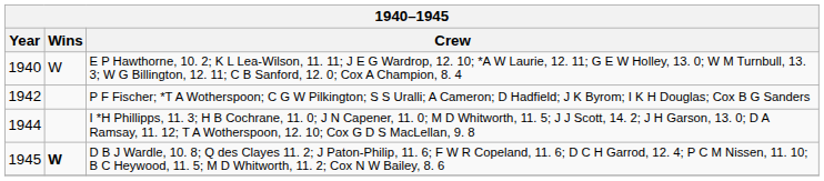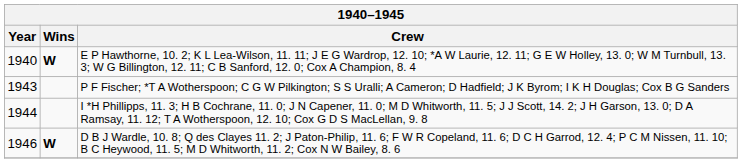row 3 | Wins: normal -> bold
row 4 | Year: 1942 -> 1943
row 6 | Year: 1945 -> 1946
